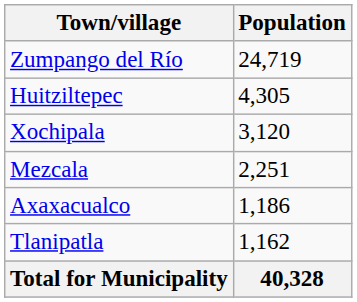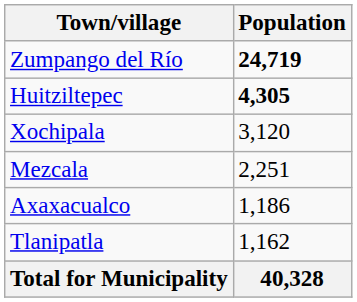Zumpango del Río | Population: normal -> bold
Huitziltepec | Population: normal -> bold
